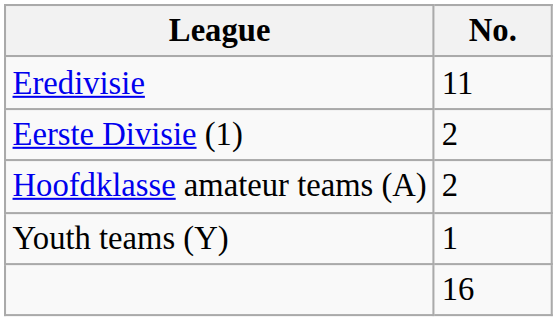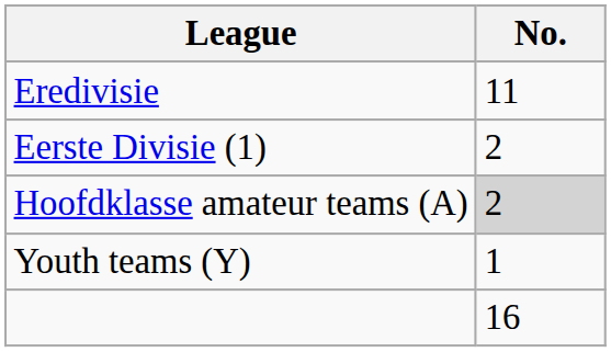Hoofdklasse amateur teams (A) | No.: no background -> lightgrey background
